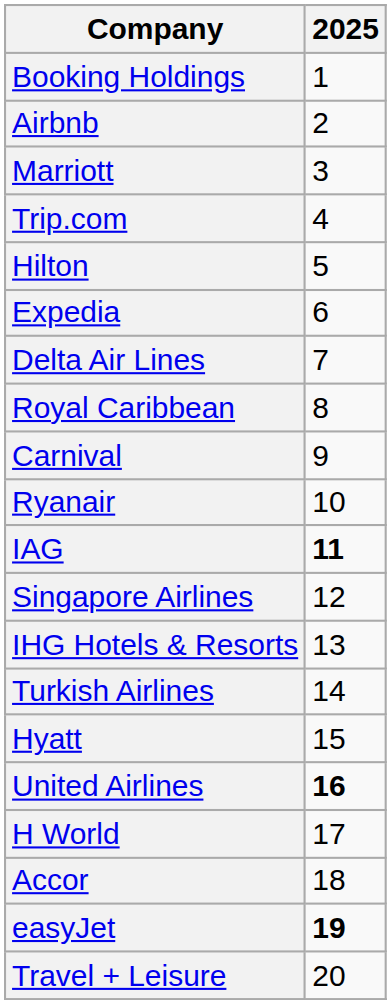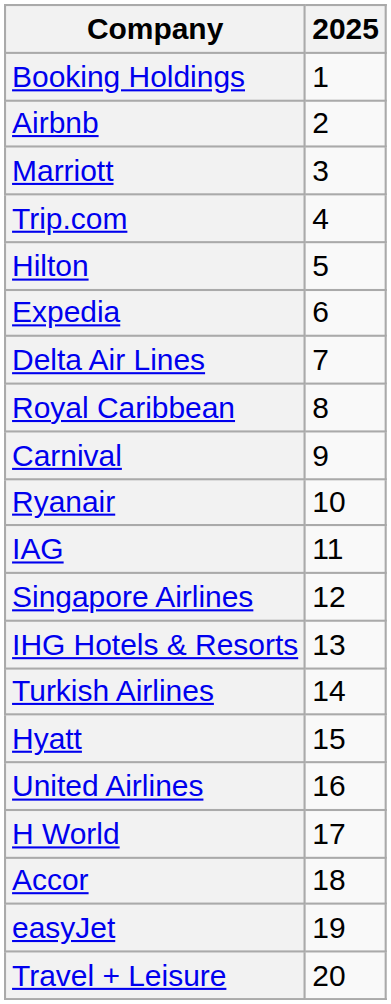IAG | 2025: bold -> normal
United Airlines | 2025: bold -> normal
easyJet | 2025: bold -> normal
